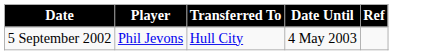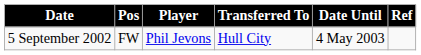+ column: Pos | FW
